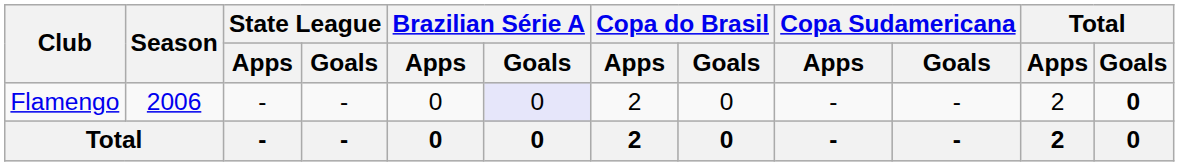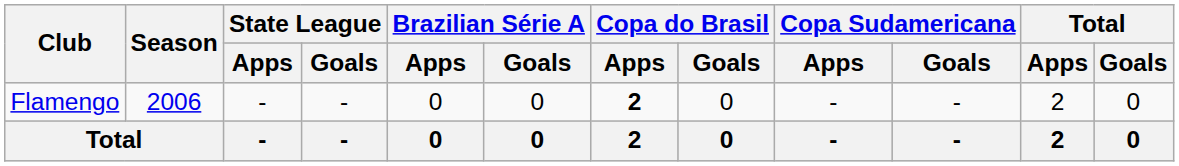Flamengo | Brazilian Série A / Goals: lavender background -> no background
Flamengo | Copa do Brasil / Apps: normal -> bold
Flamengo | Total / Goals: bold -> normal
